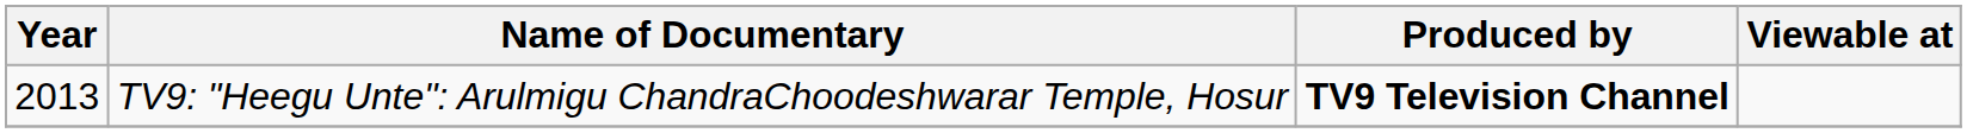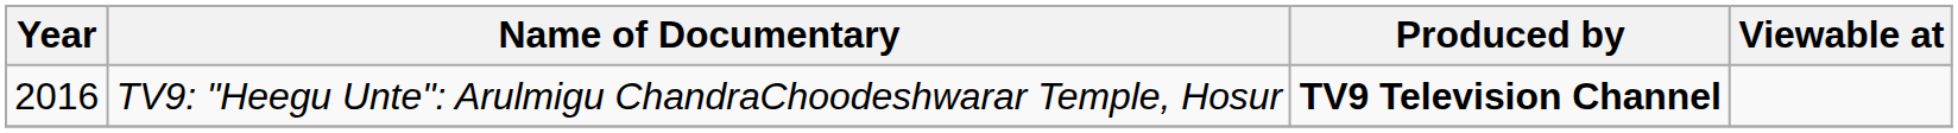row 2 | Year: 2013 -> 2016
